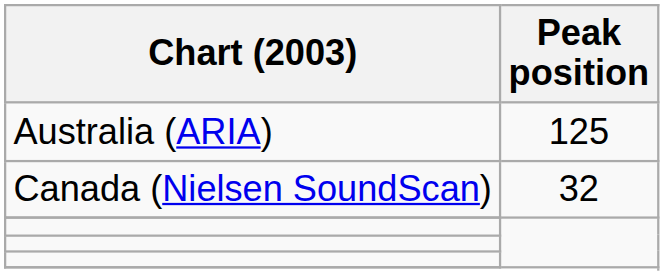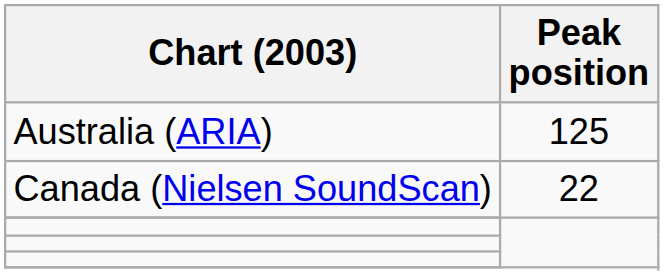row 3 | Peak position: 32 -> 22
